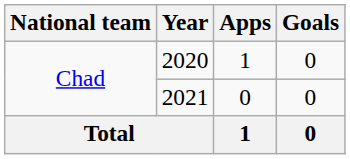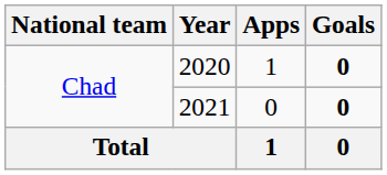2020 | Goals: normal -> bold
2021 | Goals: normal -> bold
